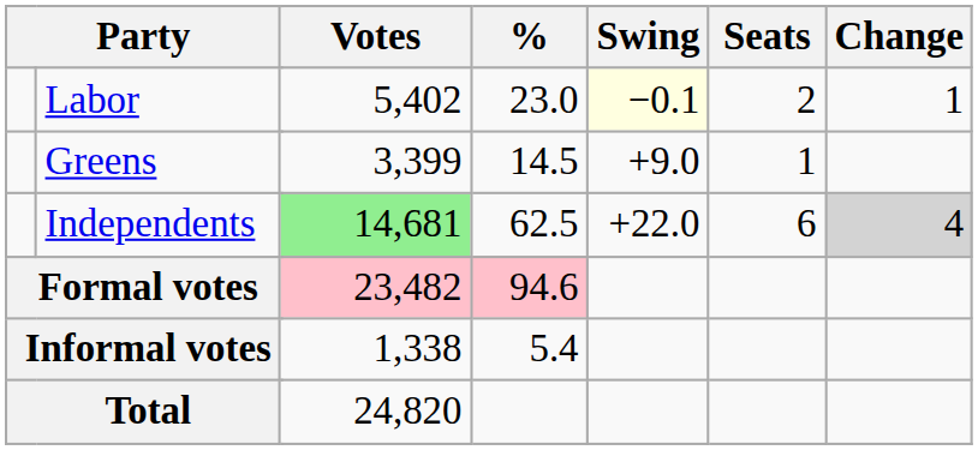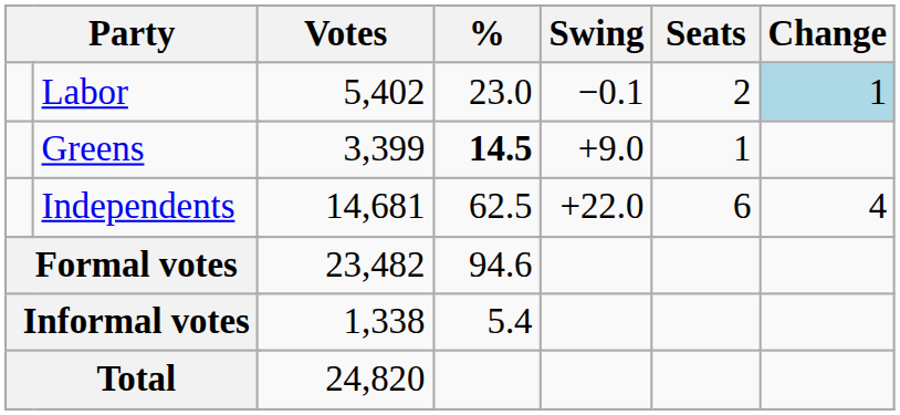Labor | Swing: lightyellow background -> no background
Labor | Change: no background -> lightblue background
Greens | %: normal -> bold
Independents | Votes: lightgreen background -> no background
Independents | Change: lightgrey background -> no background
Formal votes | Votes: pink background -> no background
Formal votes | %: pink background -> no background
